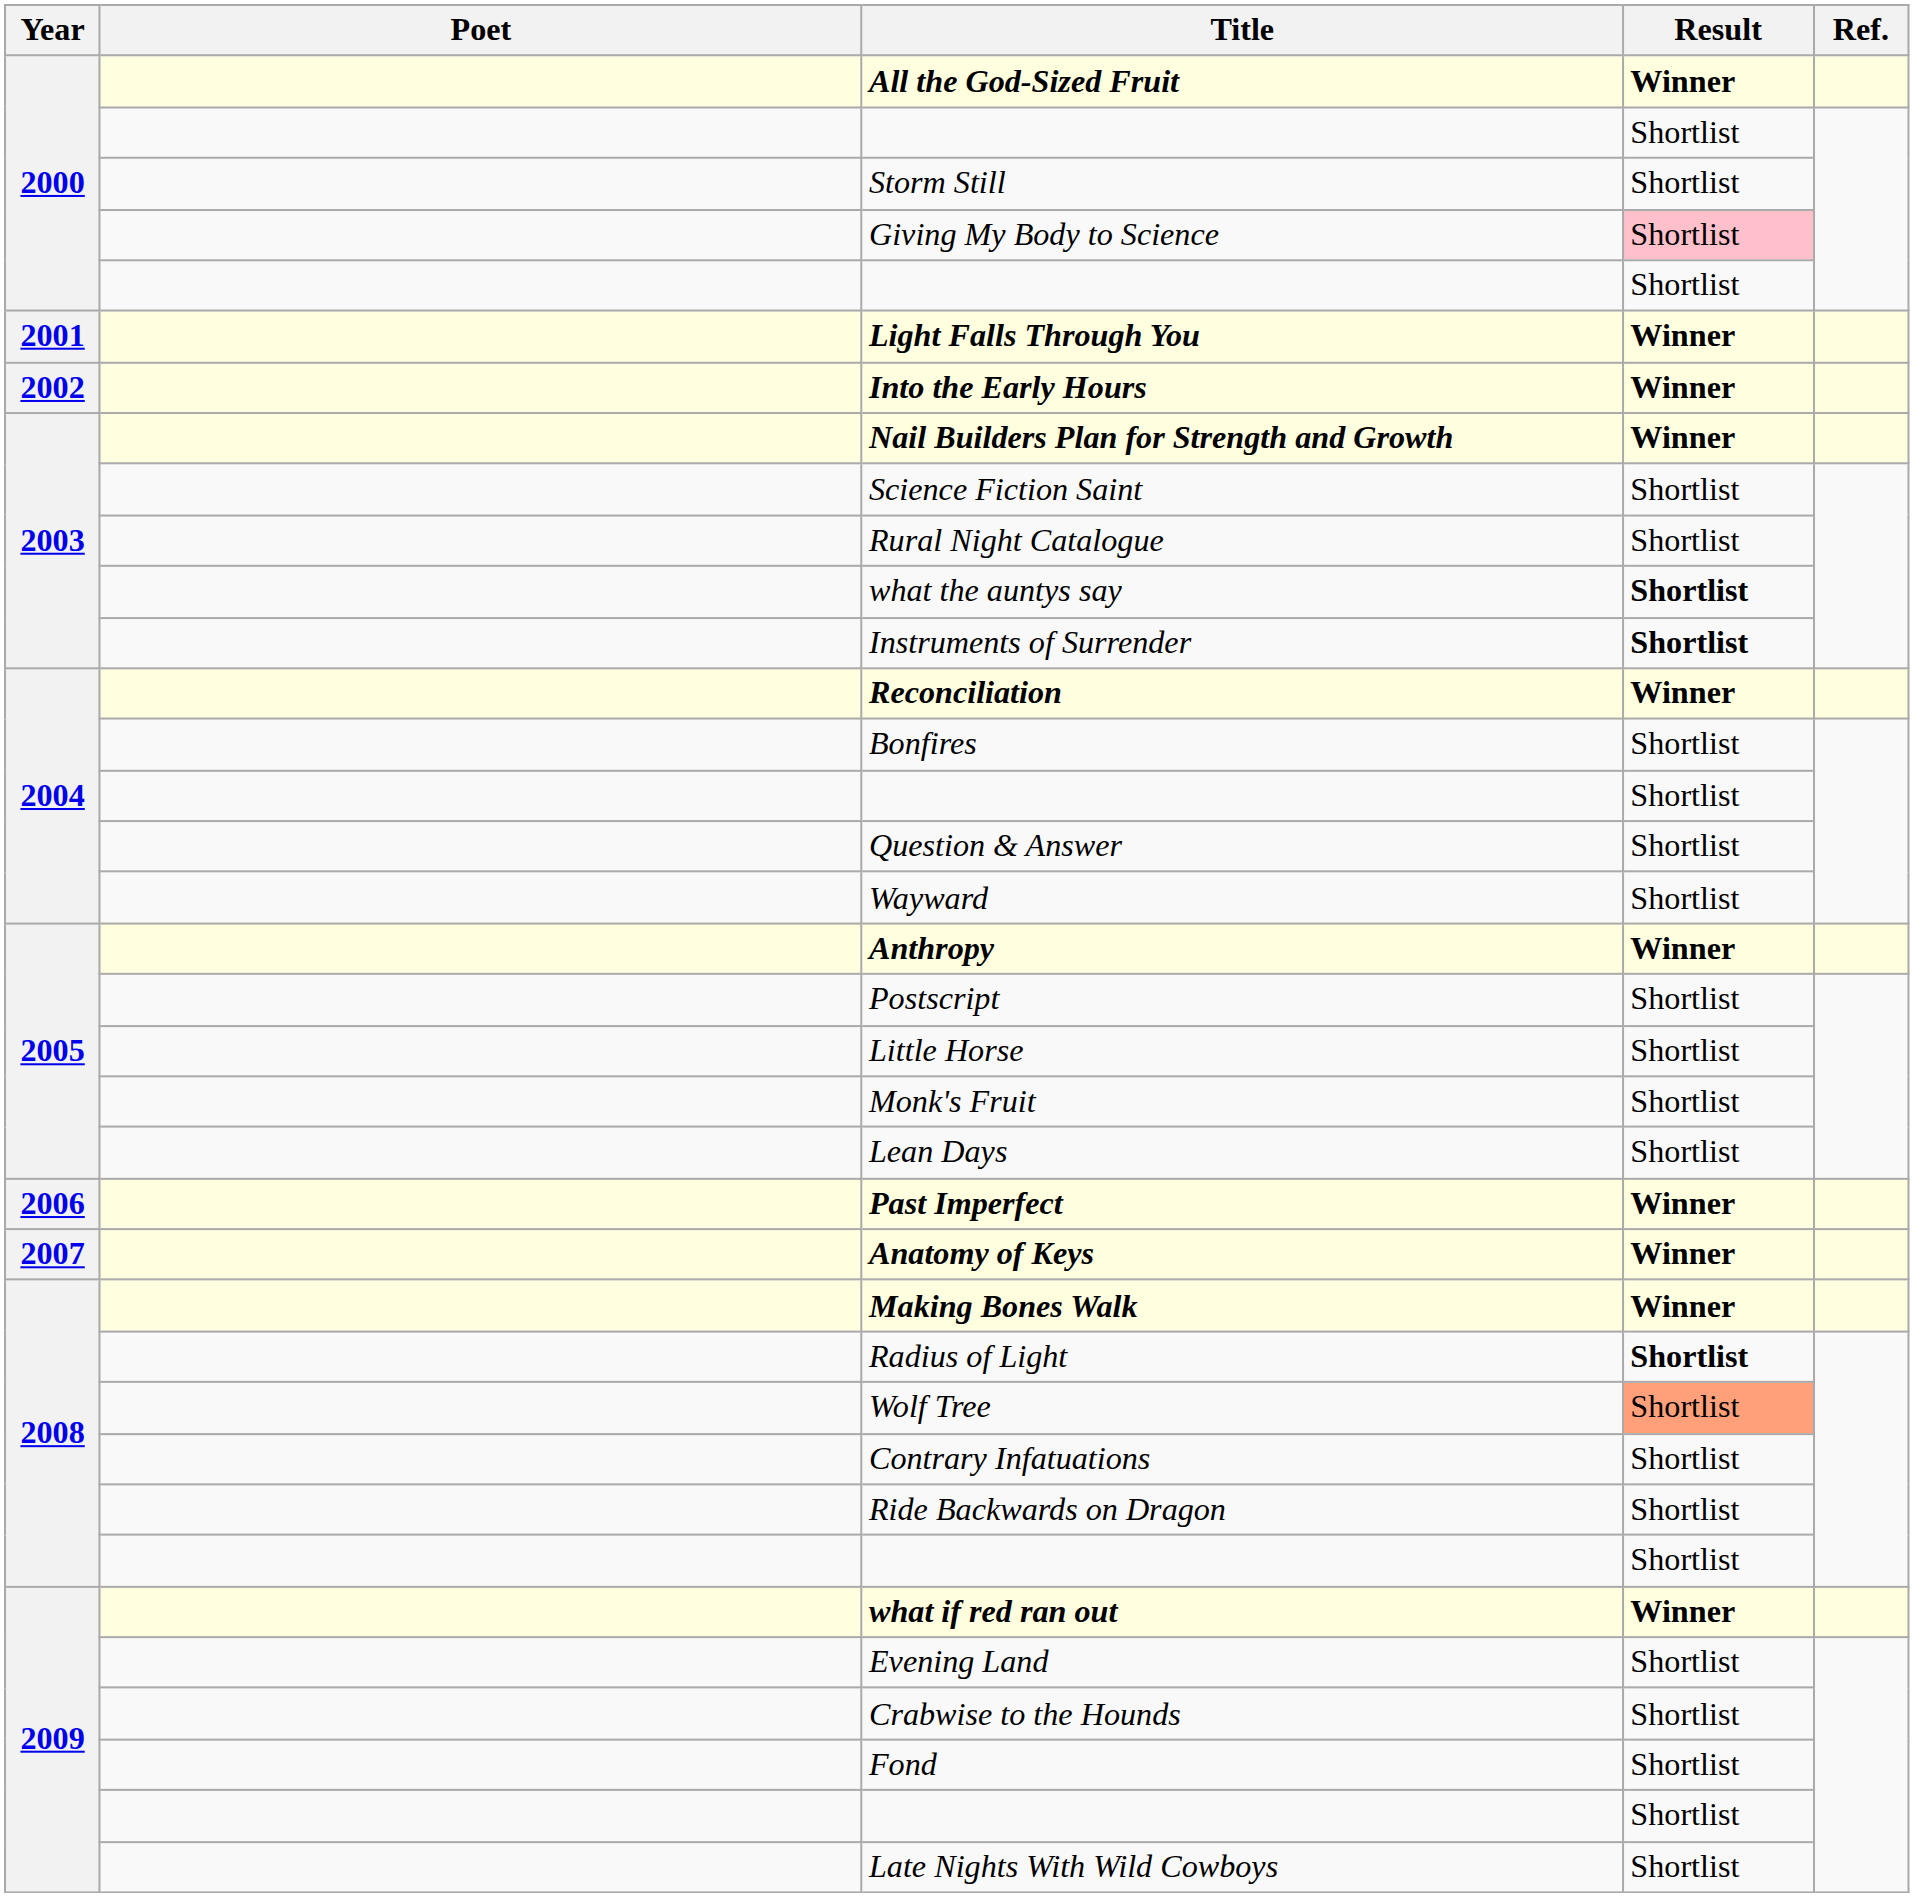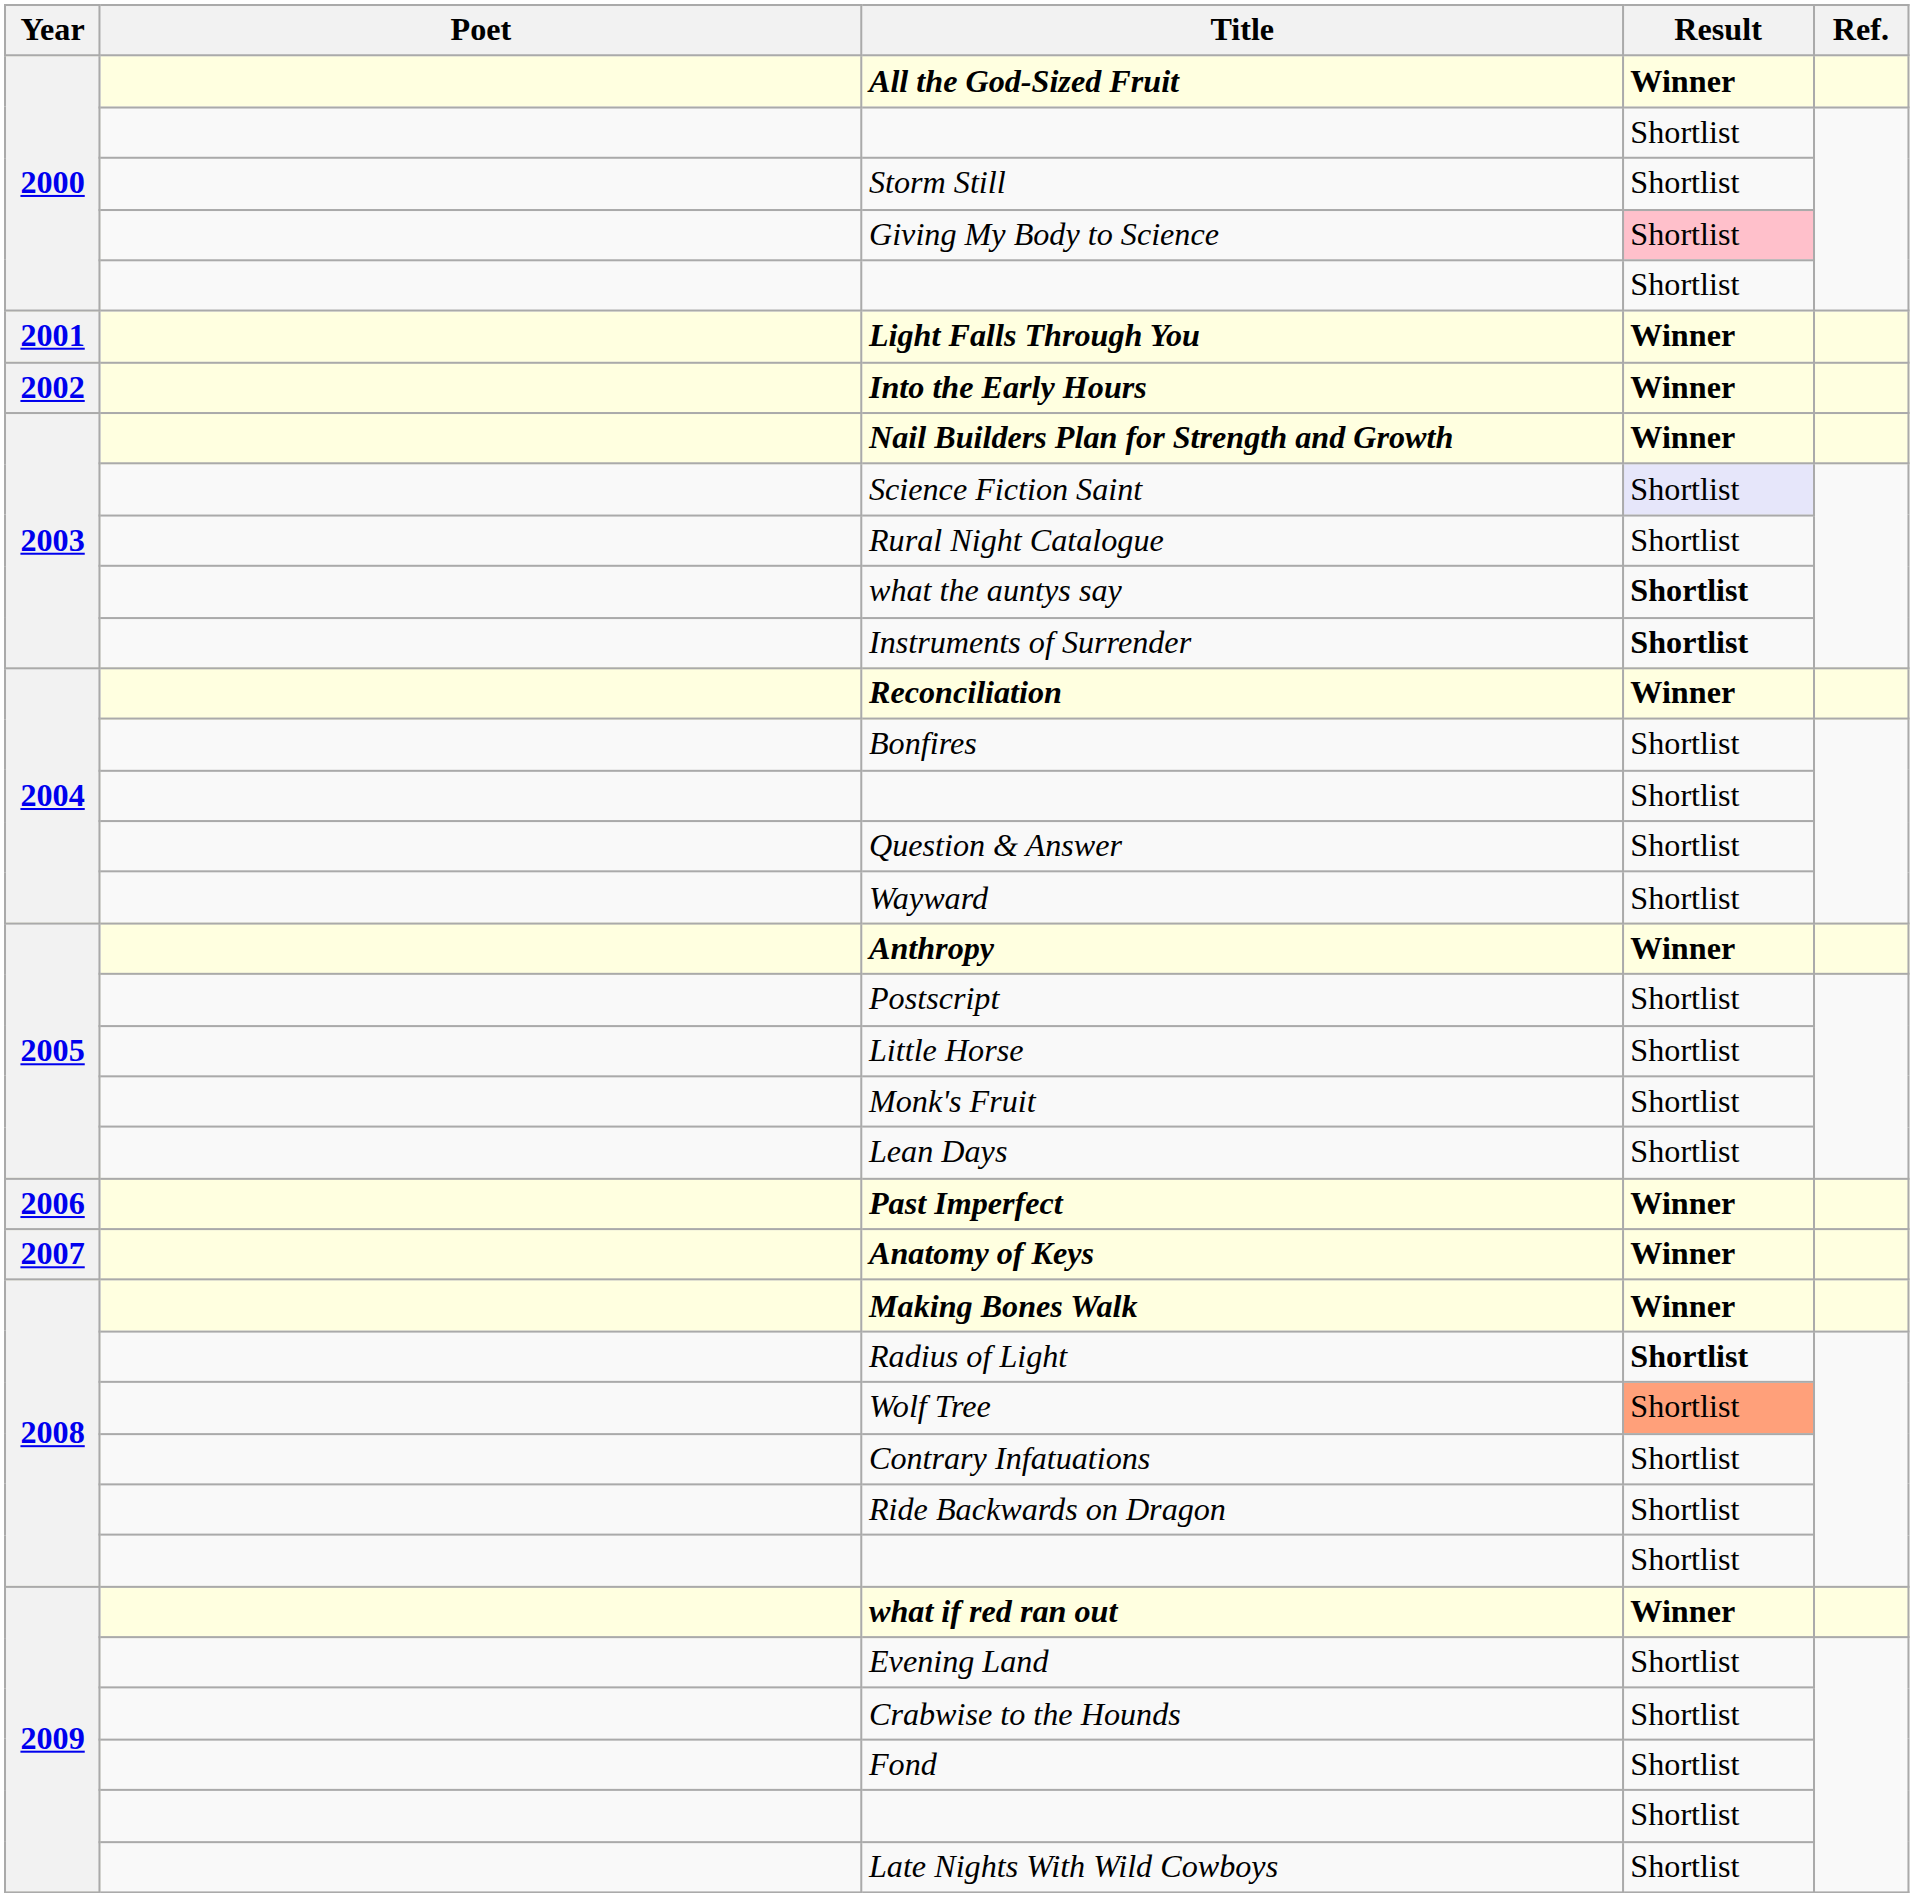Science Fiction Saint | Result: no background -> lavender background
